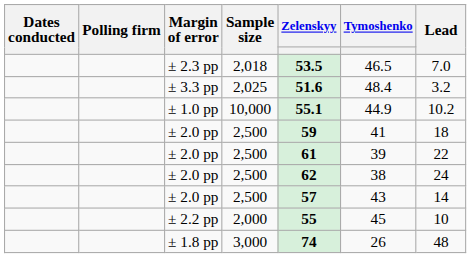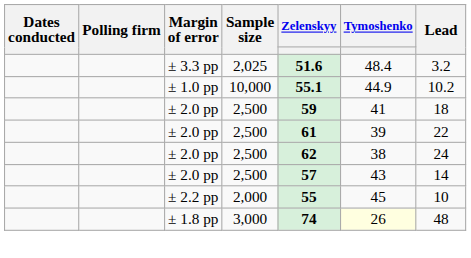- row: ± 2.3 pp | 2,018 | 53.5 | 46.5 | 7.0
± 1.8 pp | Tymoshenko: no background -> lightyellow background
